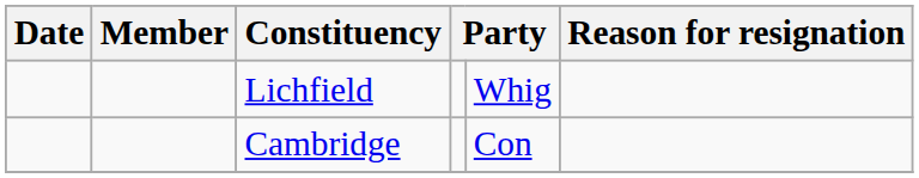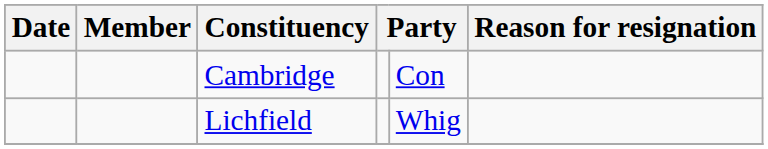rows swapped: Lichfield <-> Cambridge
